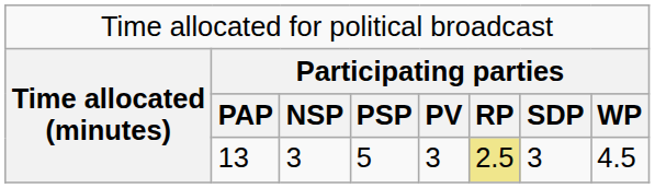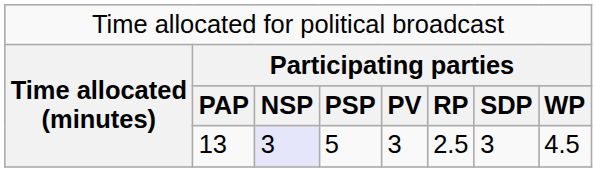Time allocated (minutes) / 13 | column 3: no background -> lavender background
Time allocated (minutes) / 13 | column 6: khaki background -> no background
